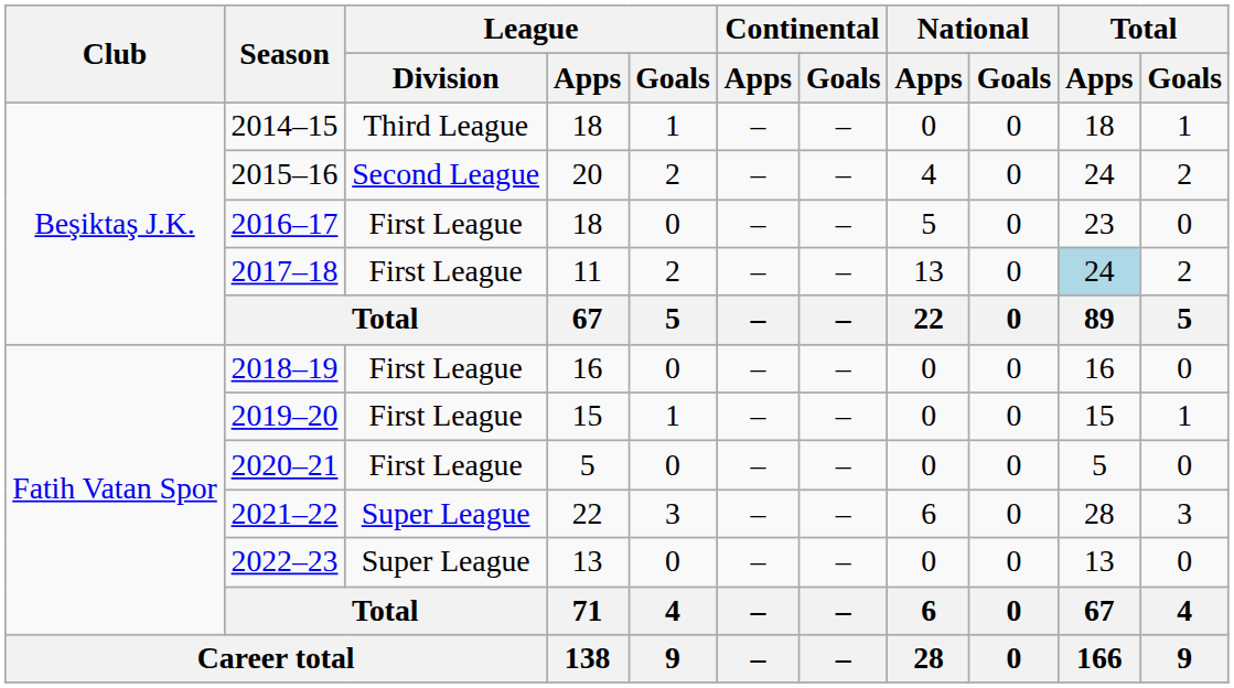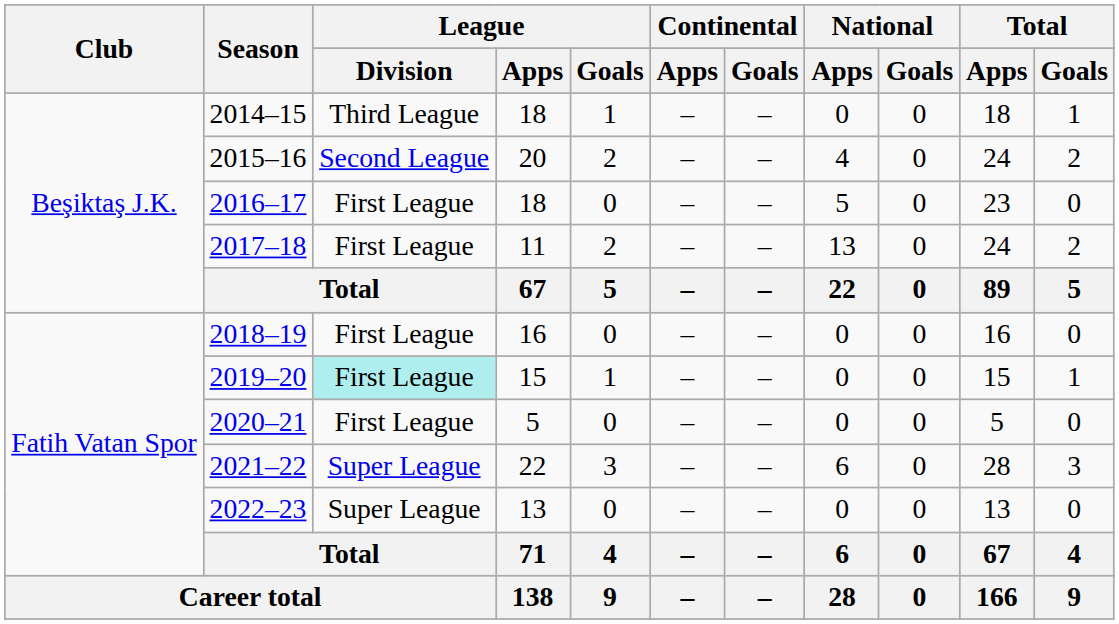2017–18 | Total / Apps: lightblue background -> no background
2019–20 | League / Division: no background -> paleturquoise background
